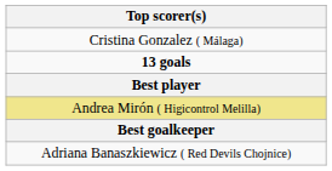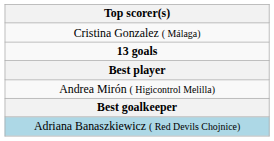Andrea Mirón ( Higicontrol Melilla) | column 1: khaki background -> no background
Adriana Banaszkiewicz ( Red Devils Chojnice) | column 1: no background -> lightblue background
